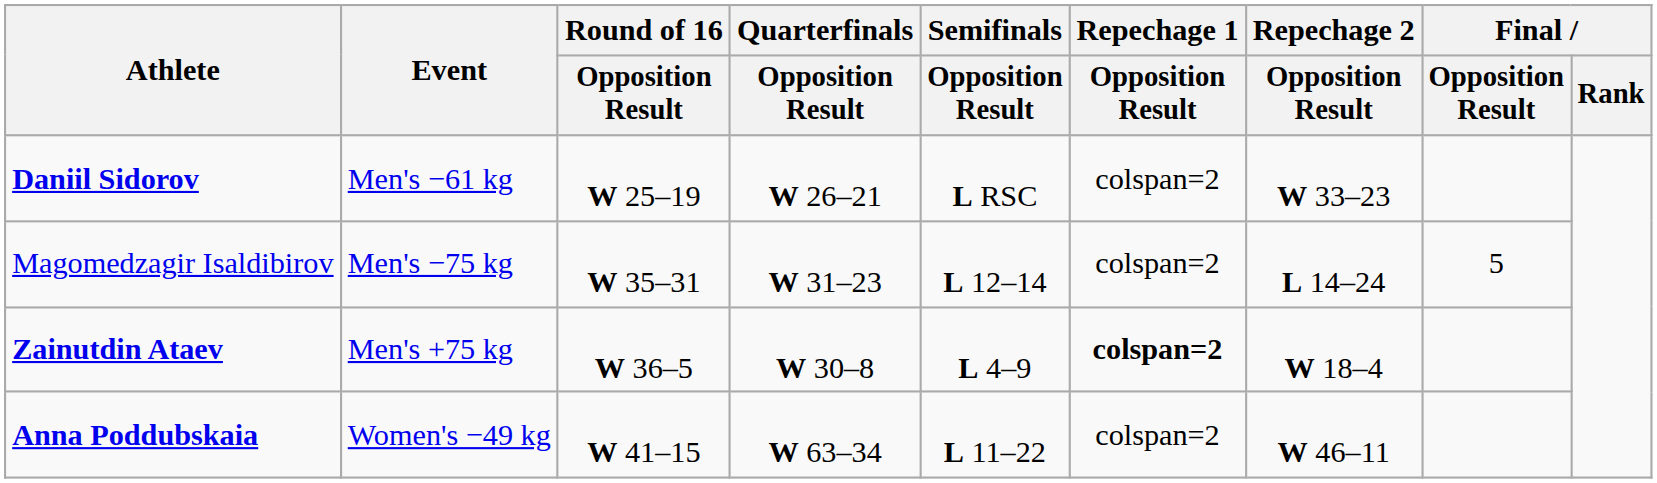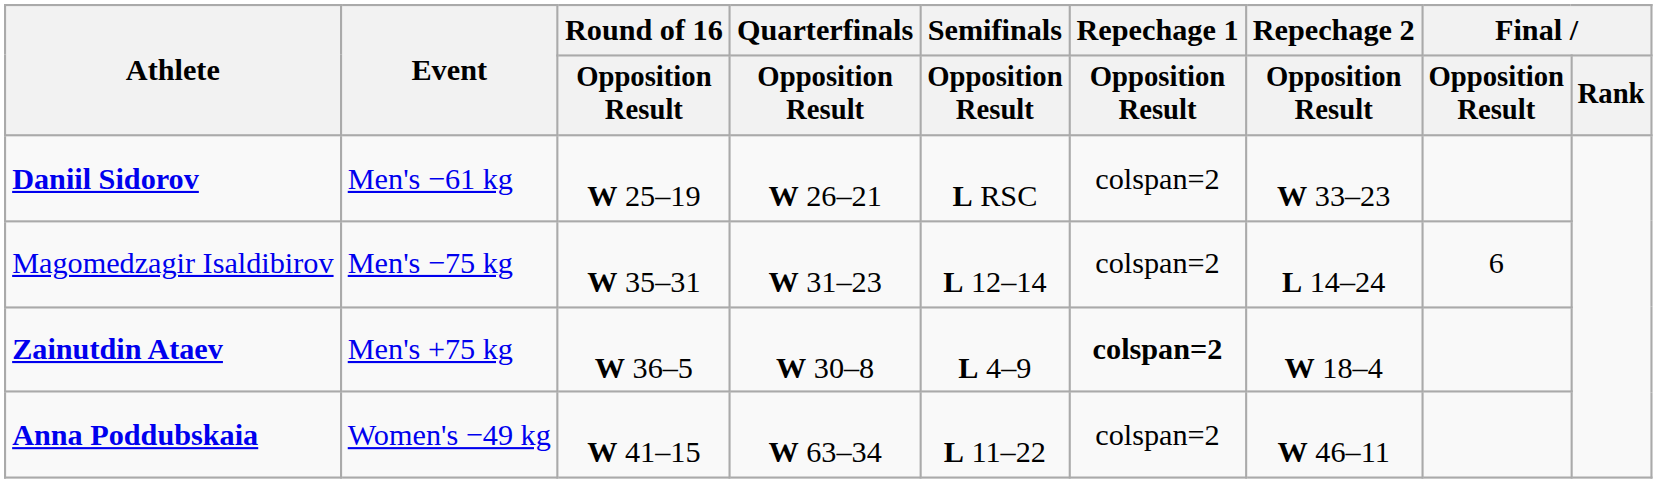Magomedzagir Isaldibirov | Final / Opposition Result: 5 -> 6
